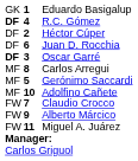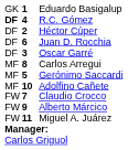Oscar Garré | column 1: bold -> normal
